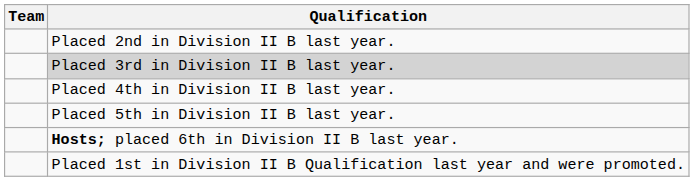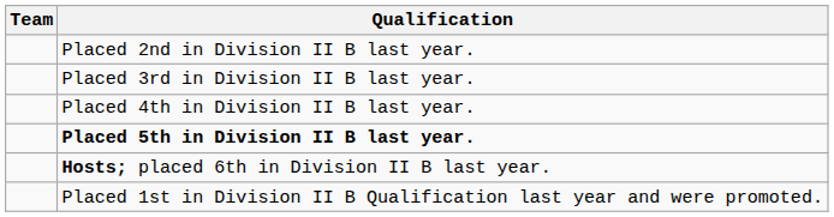Placed 3rd in Division II B last year. | Qualification: lightgrey background -> no background
Placed 5th in Division II B last year. | Qualification: normal -> bold
